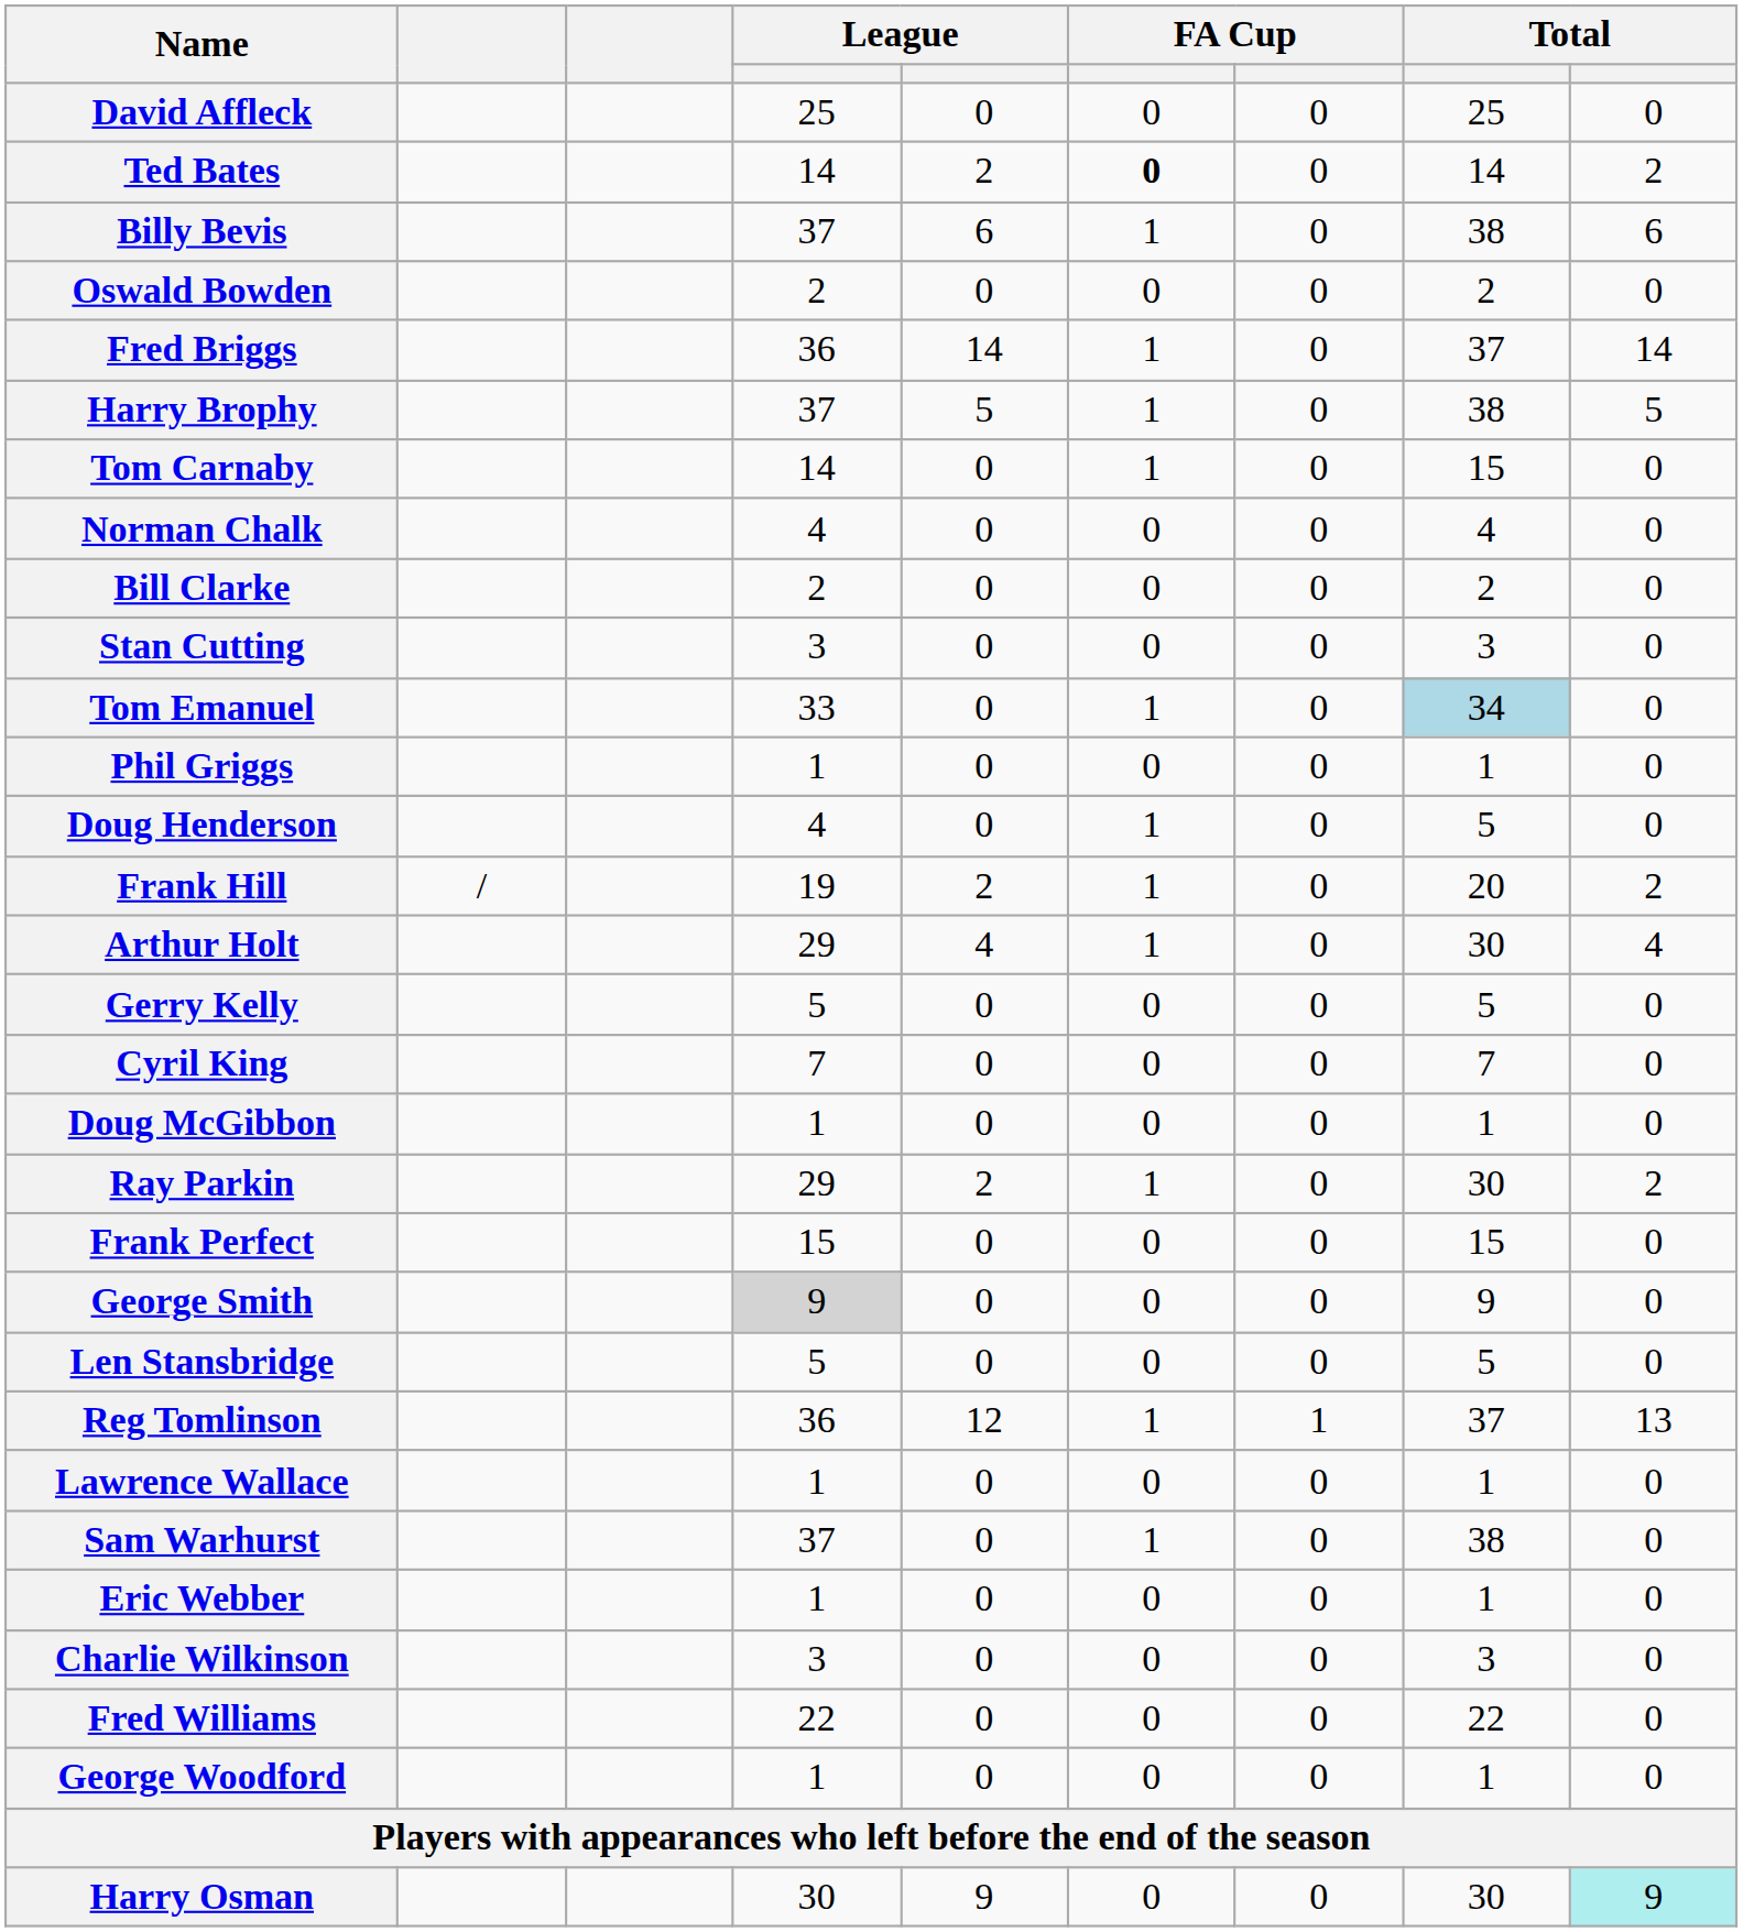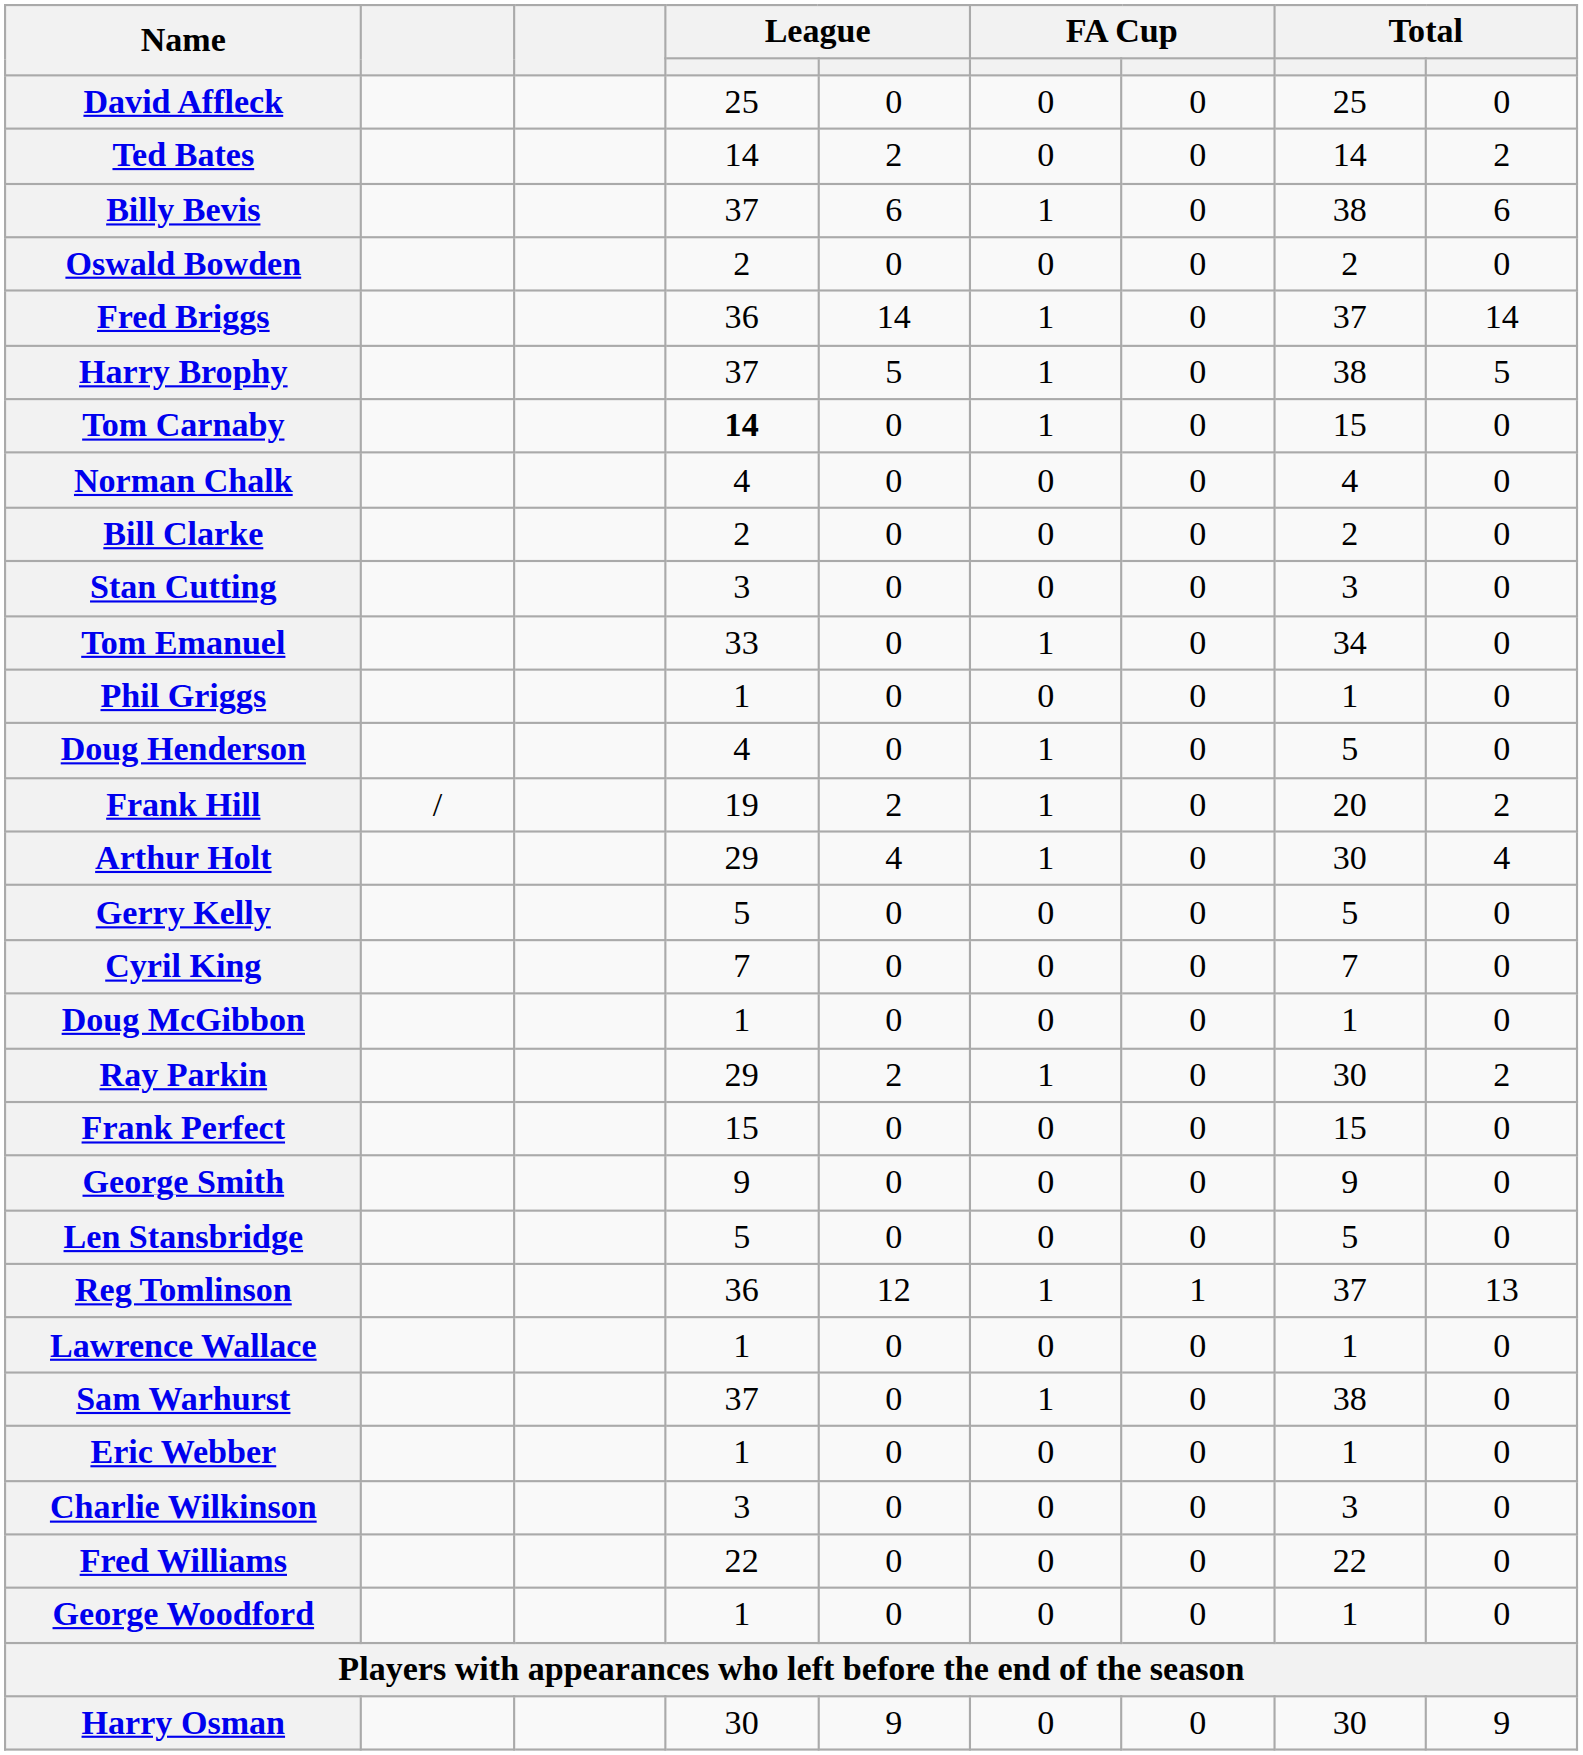Ted Bates | column 6: bold -> normal
Tom Carnaby | column 4: normal -> bold
Tom Emanuel | column 8: lightblue background -> no background
George Smith | column 4: lightgrey background -> no background
Harry Osman | column 9: paleturquoise background -> no background
